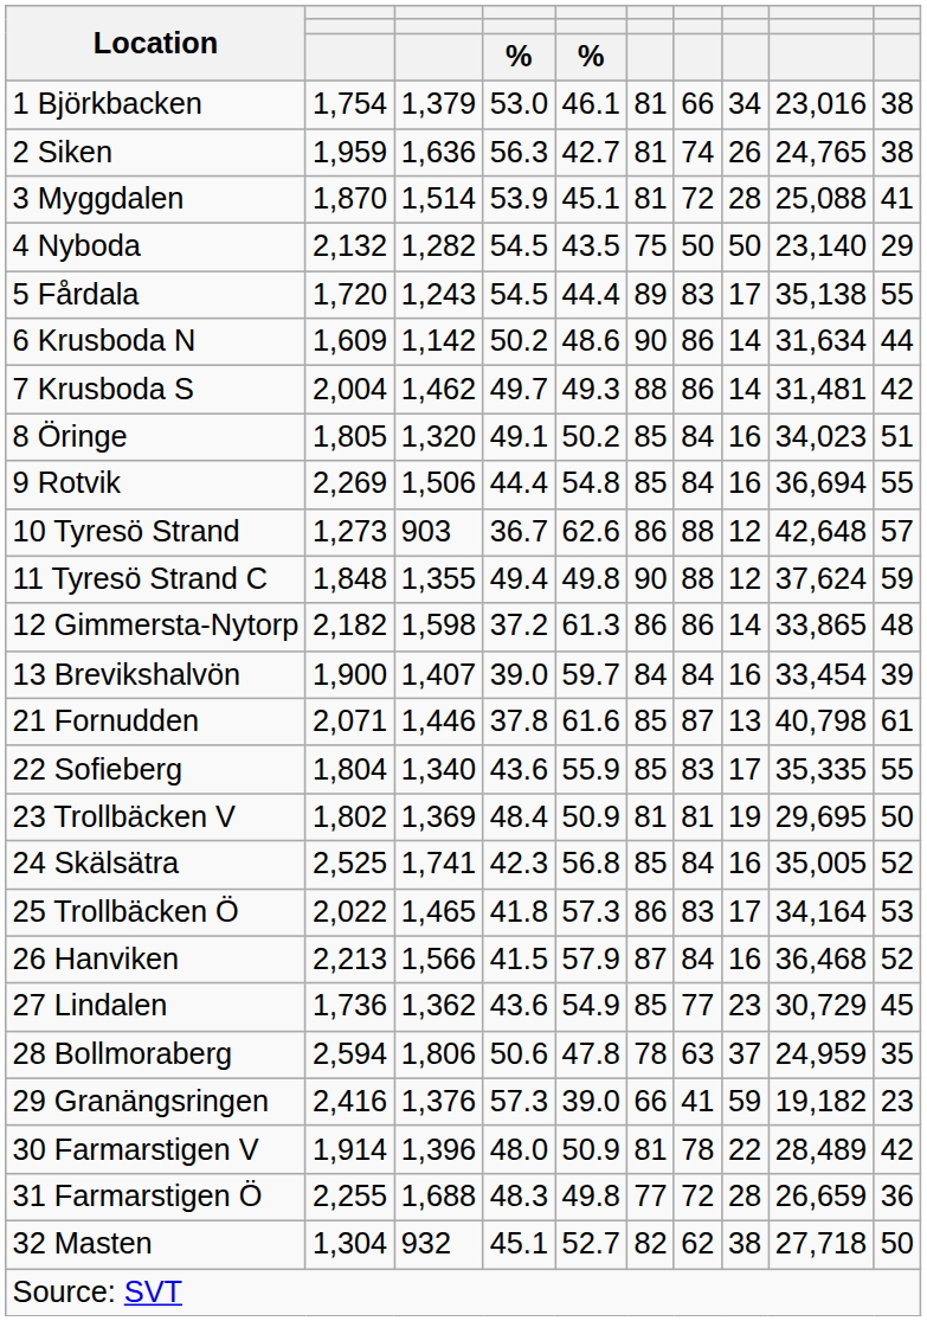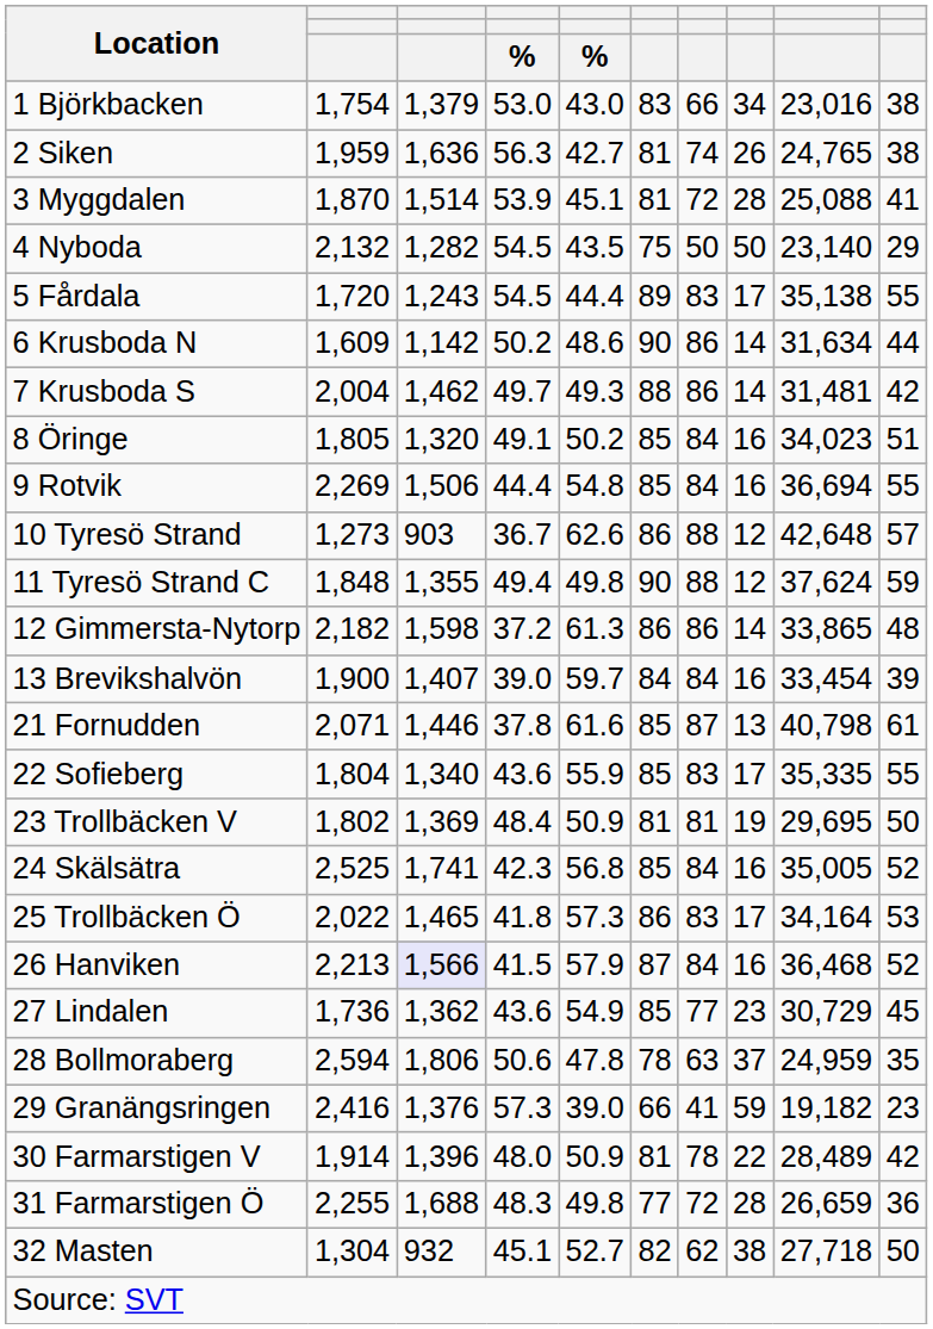1 Björkbacken | column 5: 46.1 -> 43.0
1 Björkbacken | column 6: 81 -> 83
26 Hanviken | column 3: no background -> lavender background
